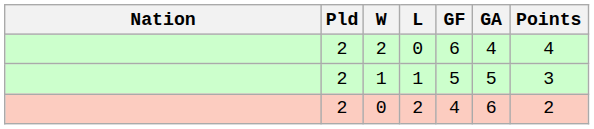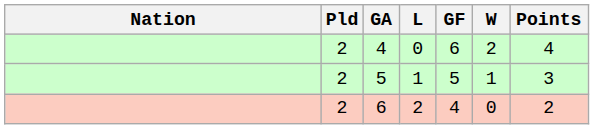columns swapped: W <-> GA
